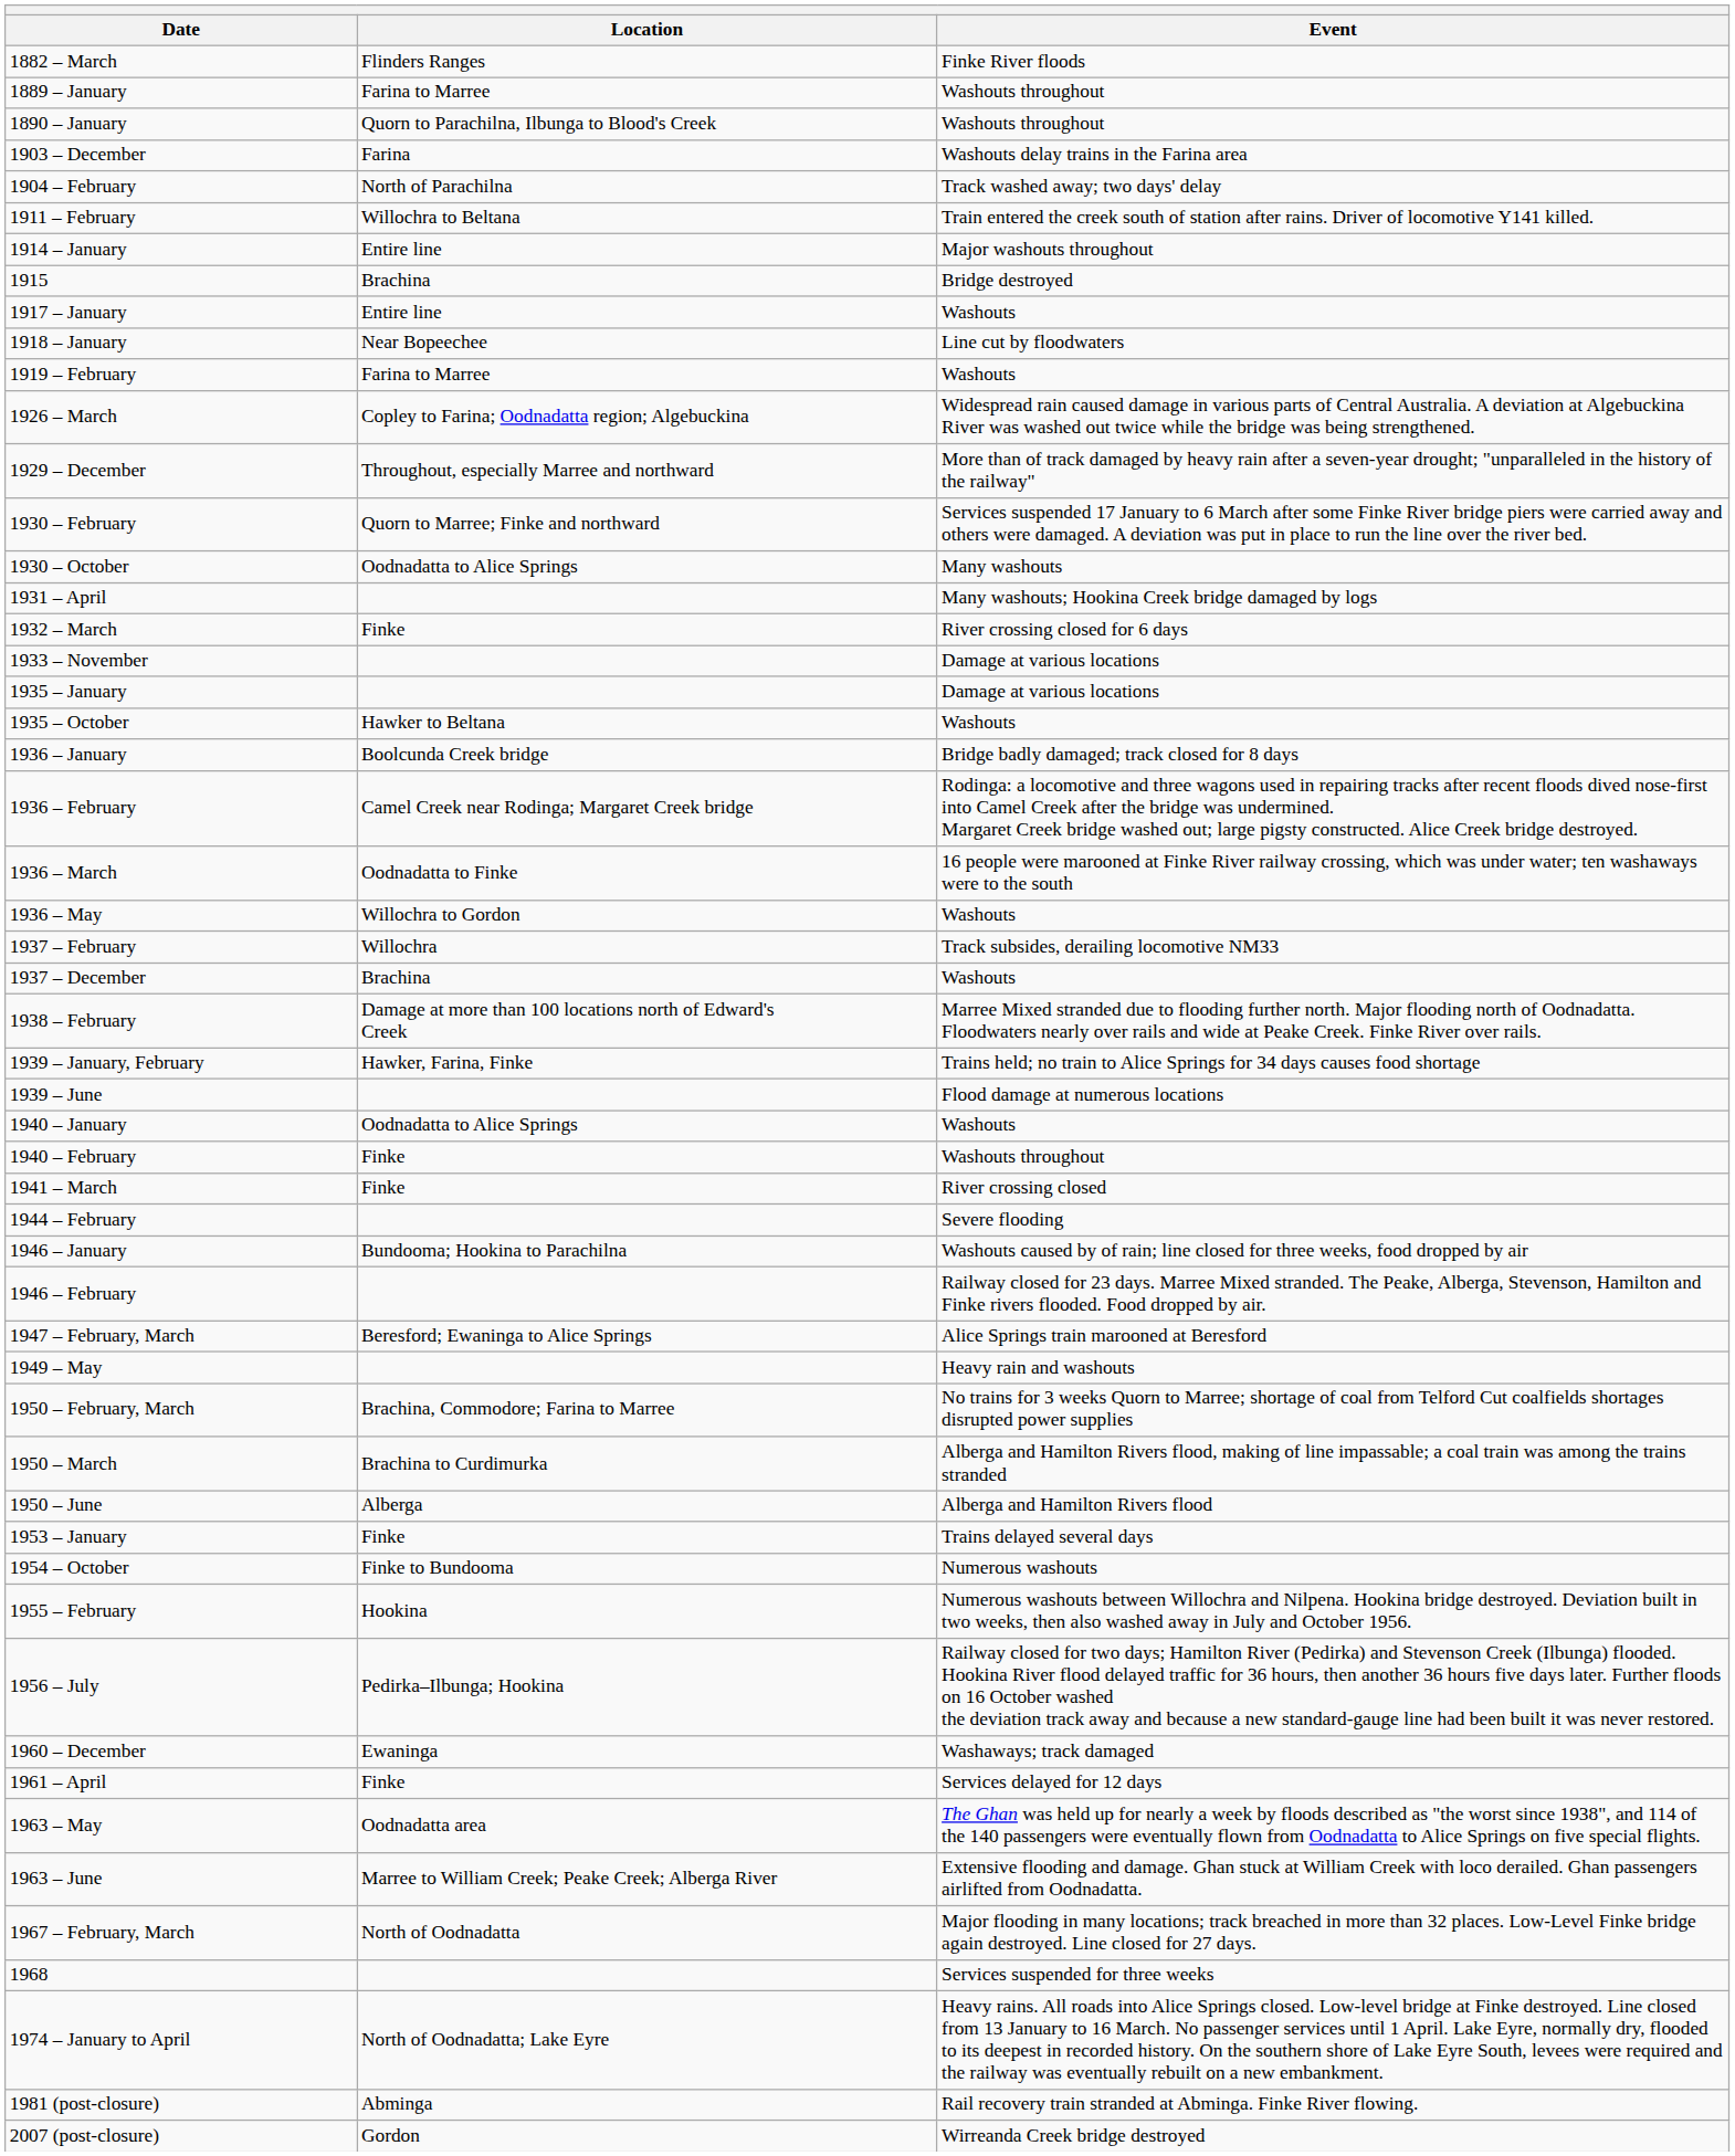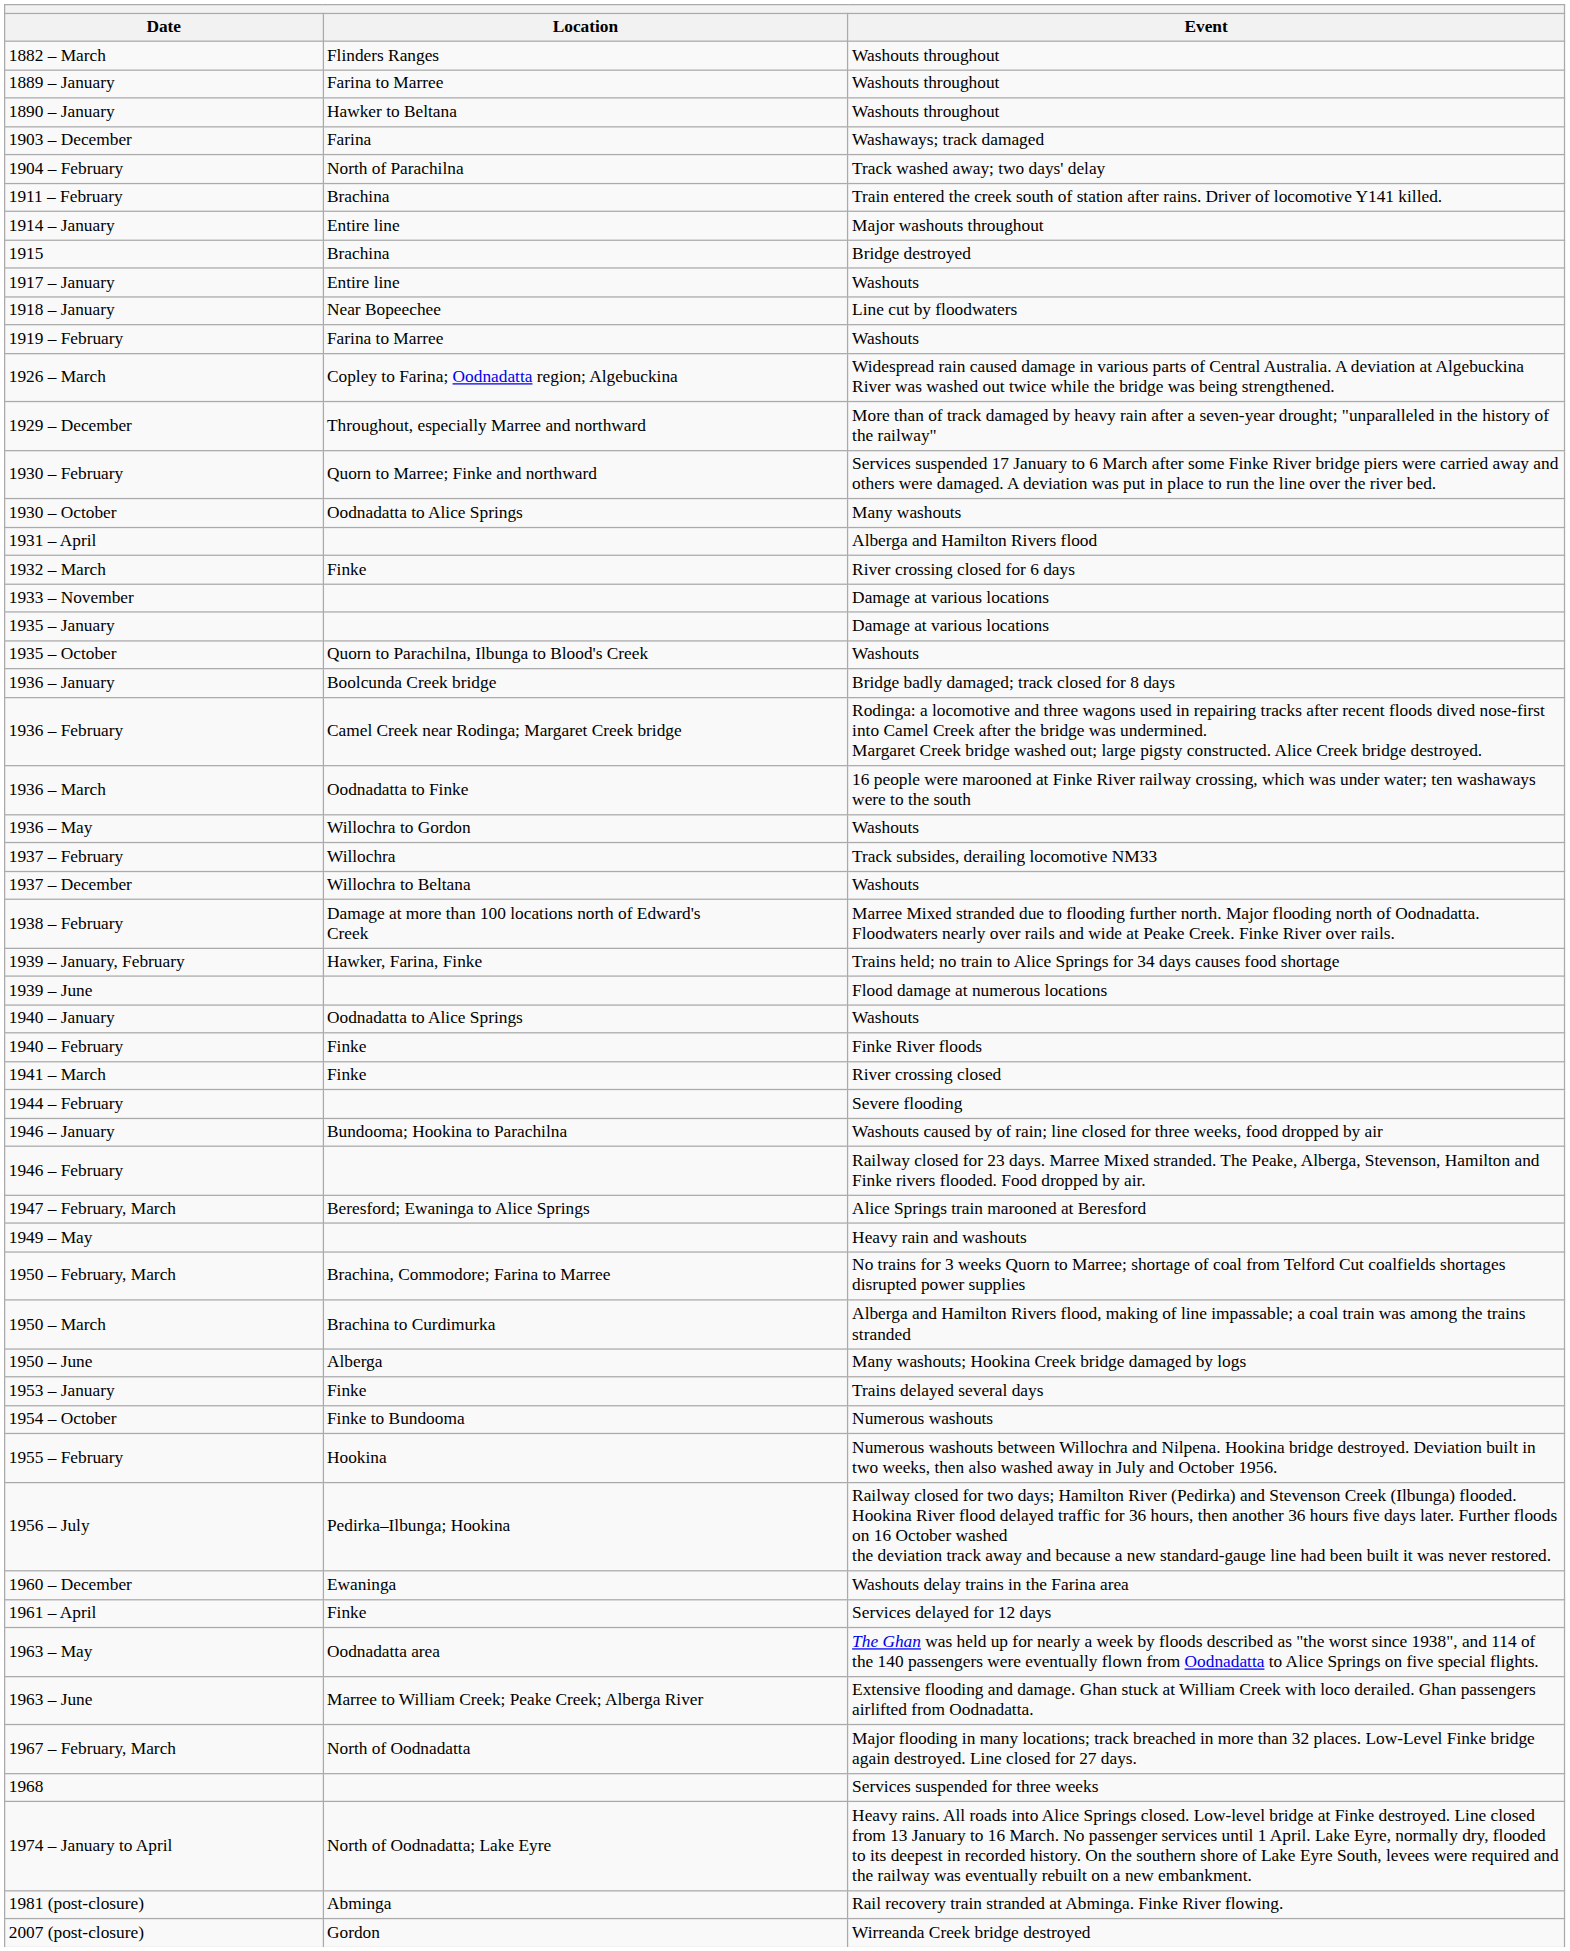1882 – March | Event: Finke River floods -> Washouts throughout
1890 – January | Location: Quorn to Parachilna, Ilbunga to Blood's Creek -> Hawker to Beltana
1903 – December | Event: Washouts delay trains in the Farina area -> Washaways; track damaged
1911 – February | Location: Willochra to Beltana -> Brachina
1931 – April | Event: Many washouts; Hookina Creek bridge damaged by logs -> Alberga and Hamilton Rivers flood
1935 – October | Location: Hawker to Beltana -> Quorn to Parachilna, Ilbunga to Blood's Creek
1937 – December | Location: Brachina -> Willochra to Beltana
1940 – February | Event: Washouts throughout -> Finke River floods
1950 – June | Event: Alberga and Hamilton Rivers flood -> Many washouts; Hookina Creek bridge damaged by logs
1960 – December | Event: Washaways; track damaged -> Washouts delay trains in the Farina area
